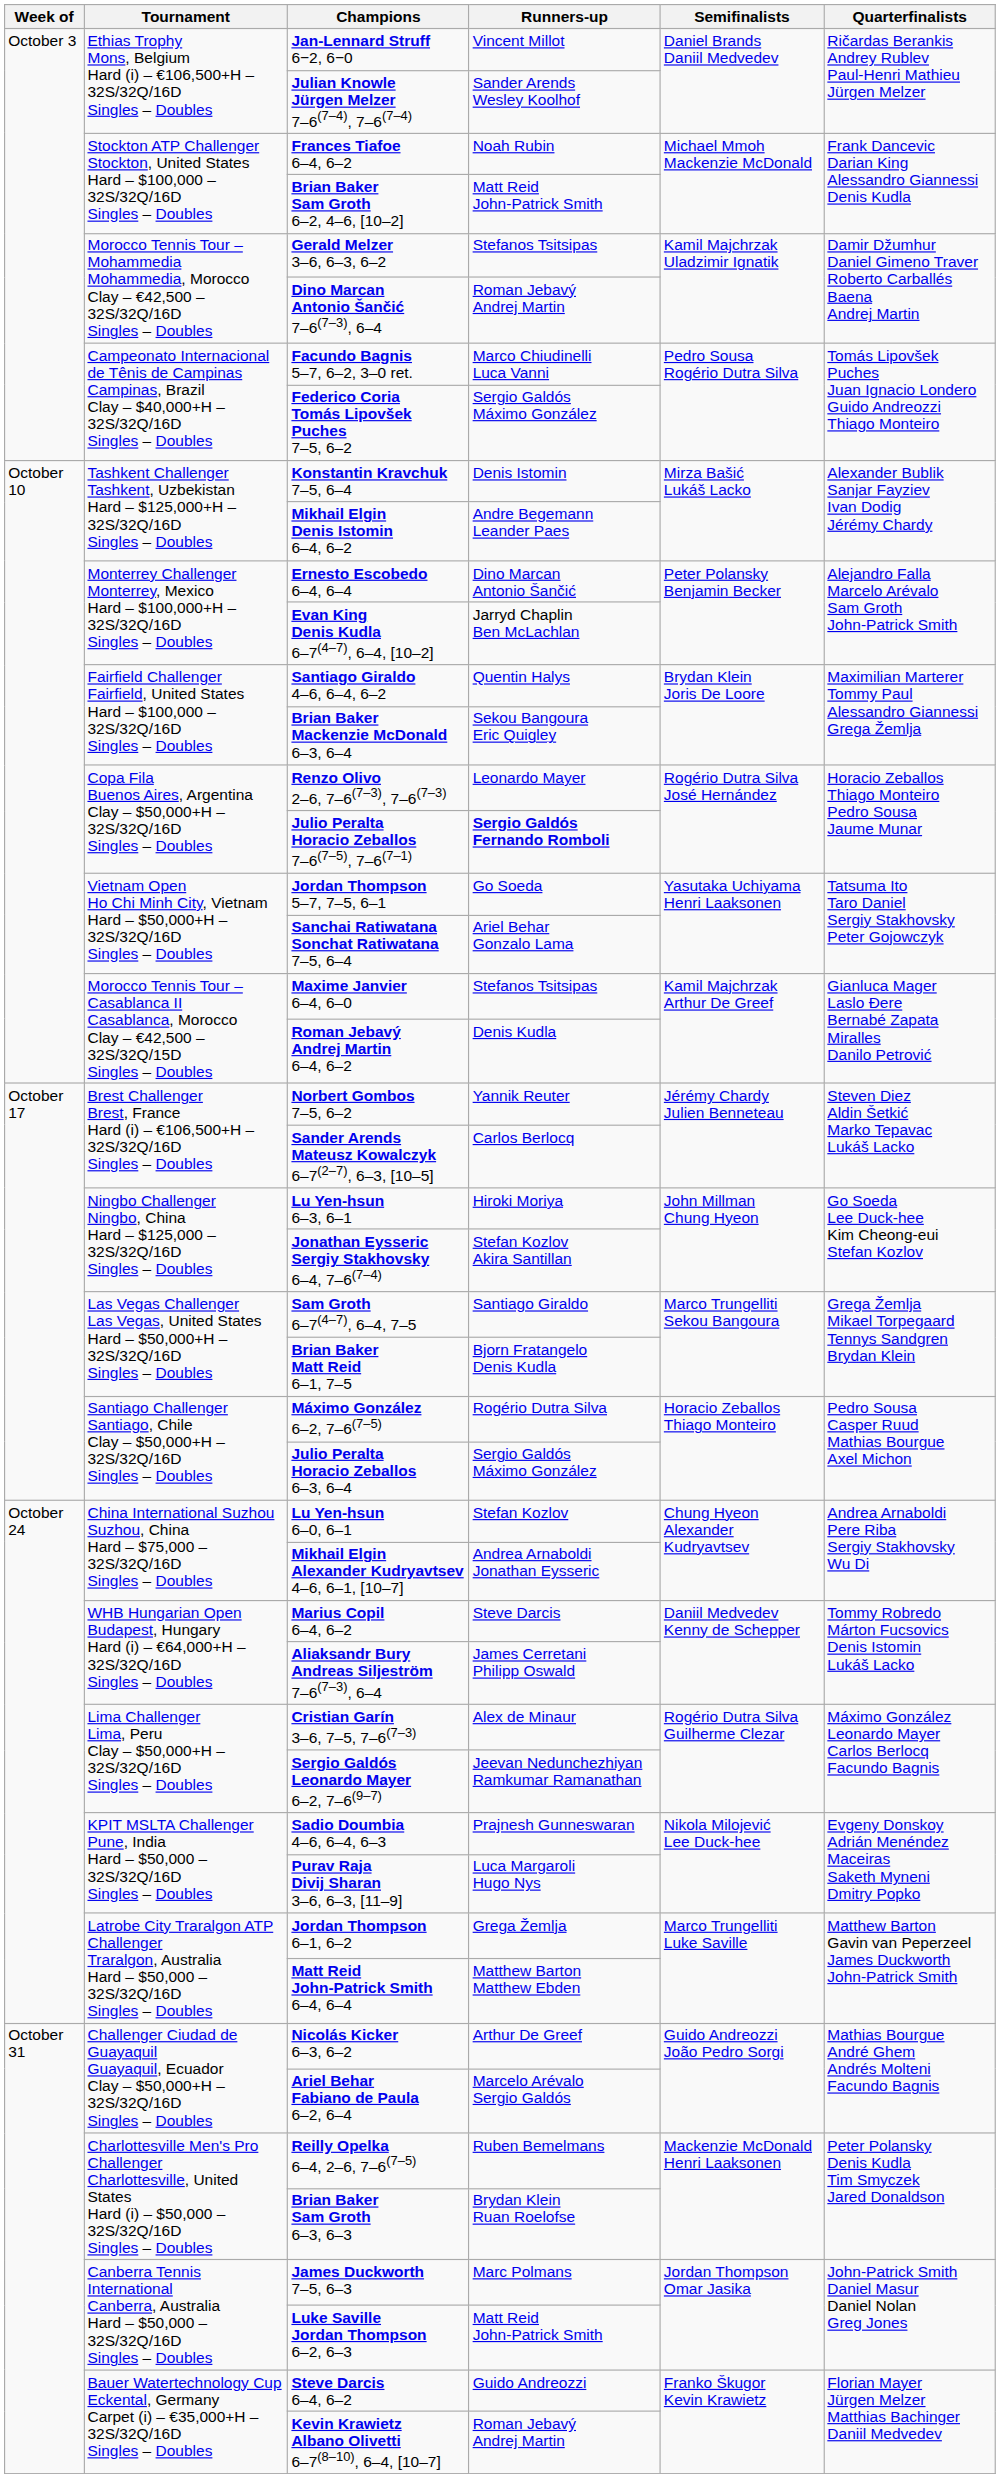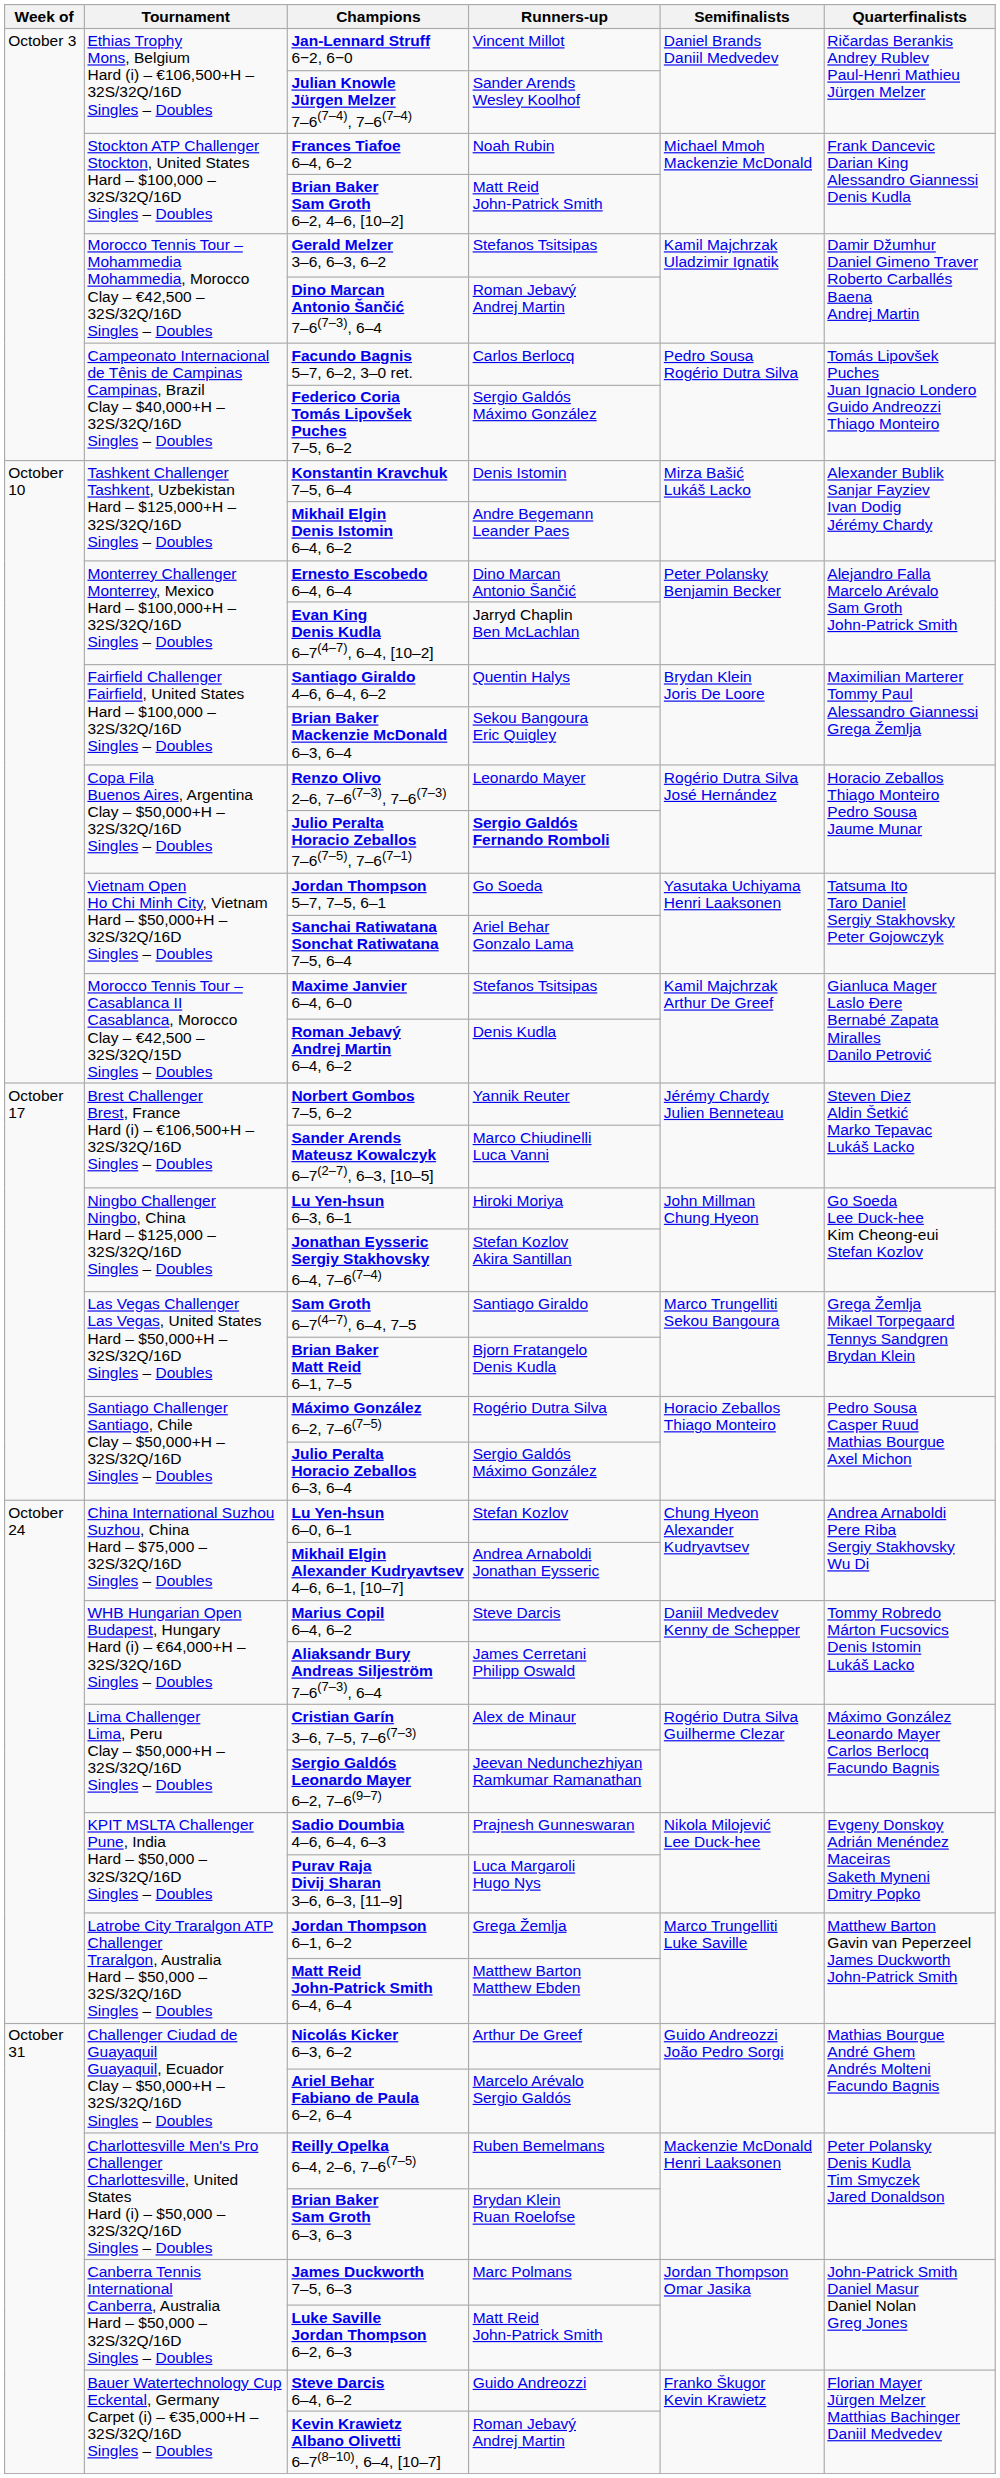Facundo Bagnis 5–7, 6–2, 3–0 ret. | Runners-up: Marco Chiudinelli Luca Vanni -> Carlos Berlocq
Sander Arends Mateusz Kowalczyk 6–7(2–7), 6–3, [10–5] | Runners-up: Carlos Berlocq -> Marco Chiudinelli Luca Vanni
